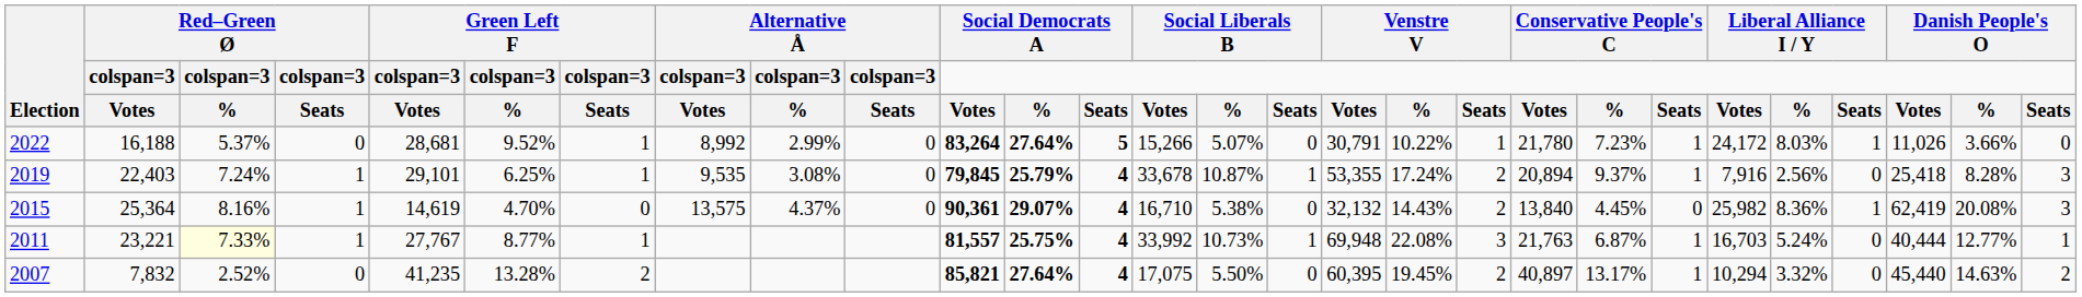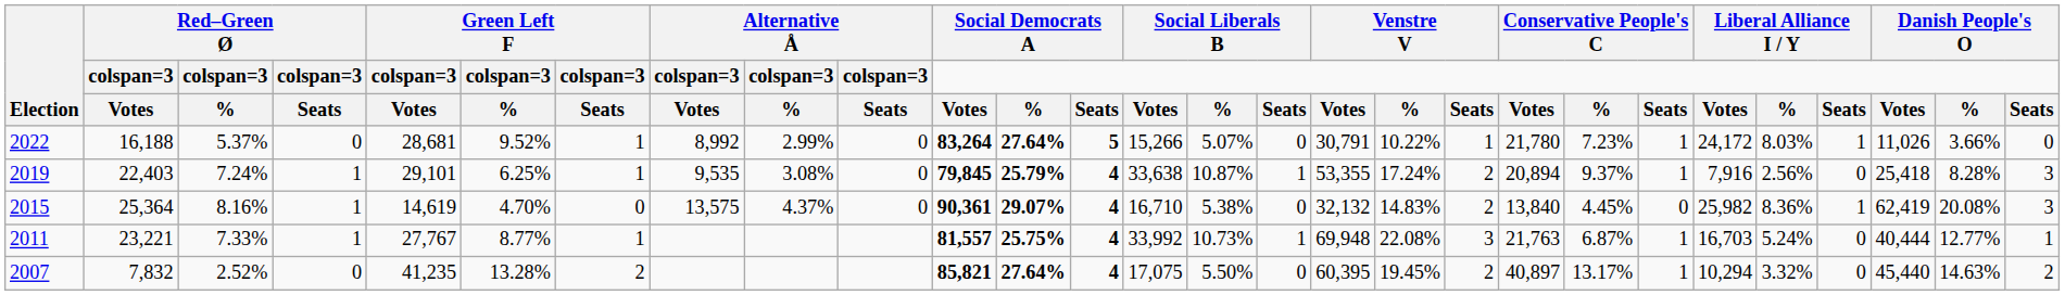2019 | Social Liberals B / Votes: 33,678 -> 33,638
2015 | Venstre V / %: 14.43% -> 14.83%
2011 | Red–Green Ø / colspan=3 / %: lightyellow background -> no background
